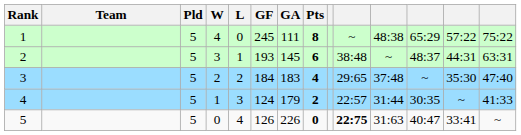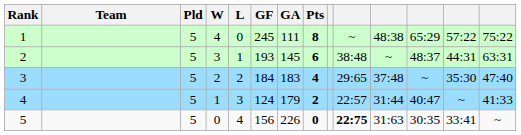row 5 | column 12: 30:35 -> 40:47
row 6 | GF: 126 -> 156
row 6 | column 12: 40:47 -> 30:35
